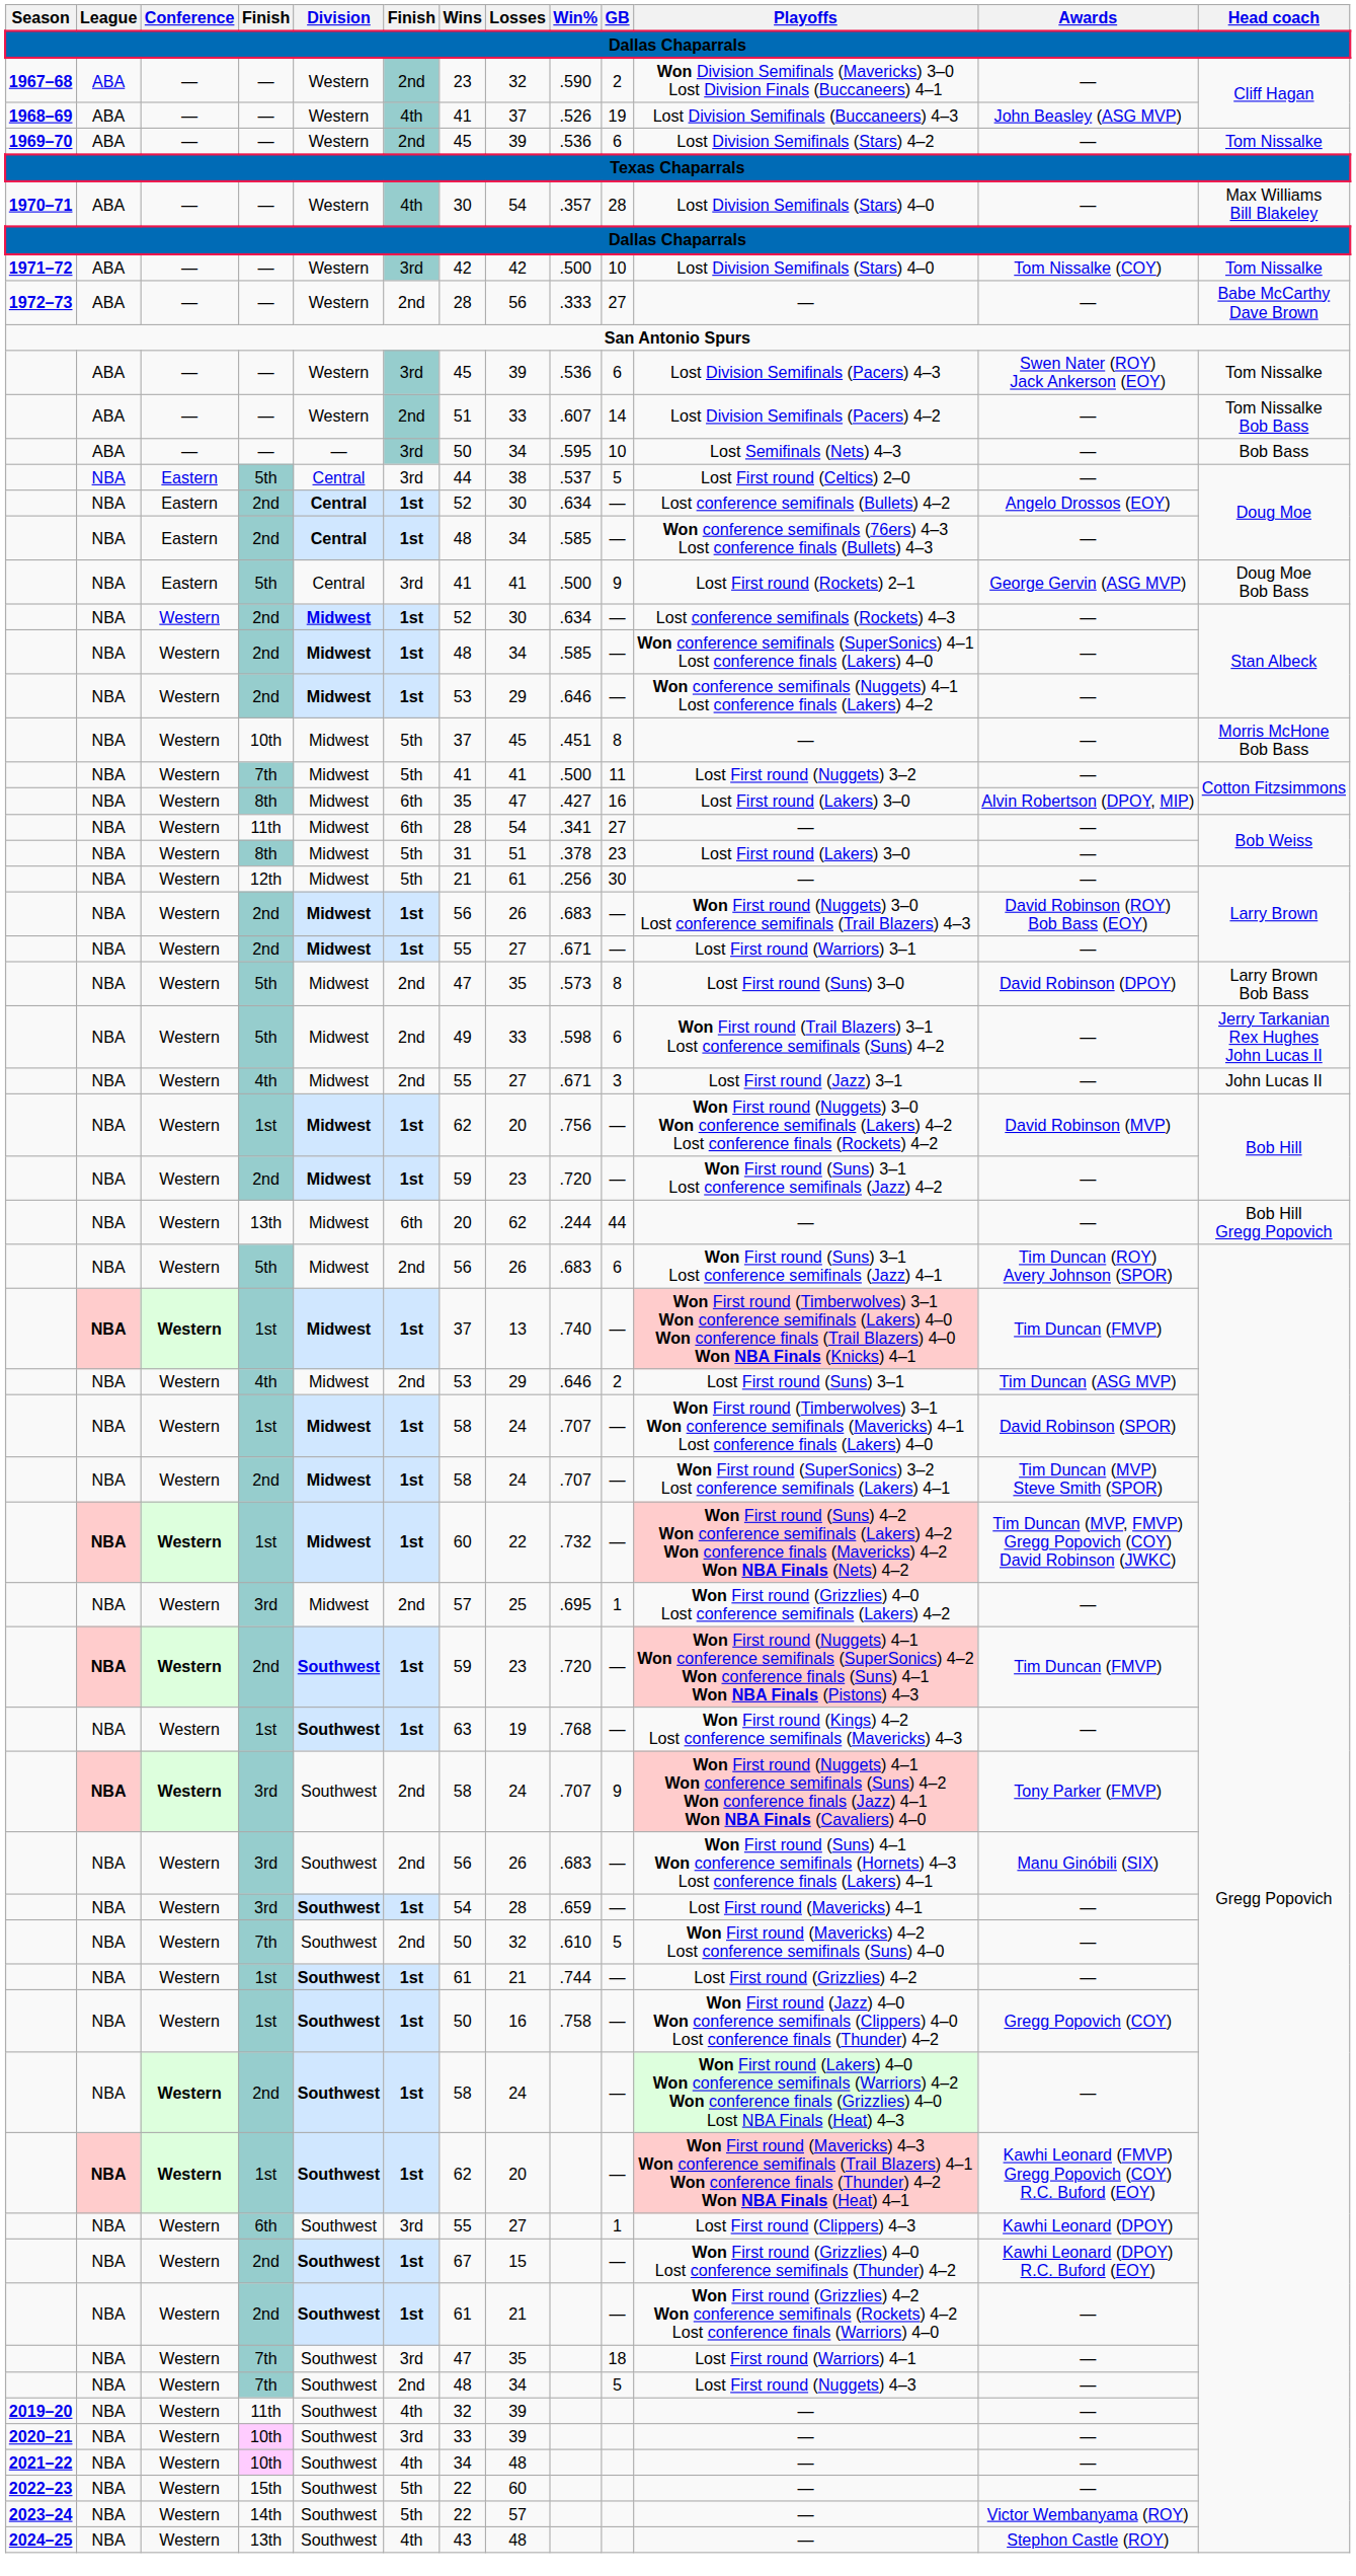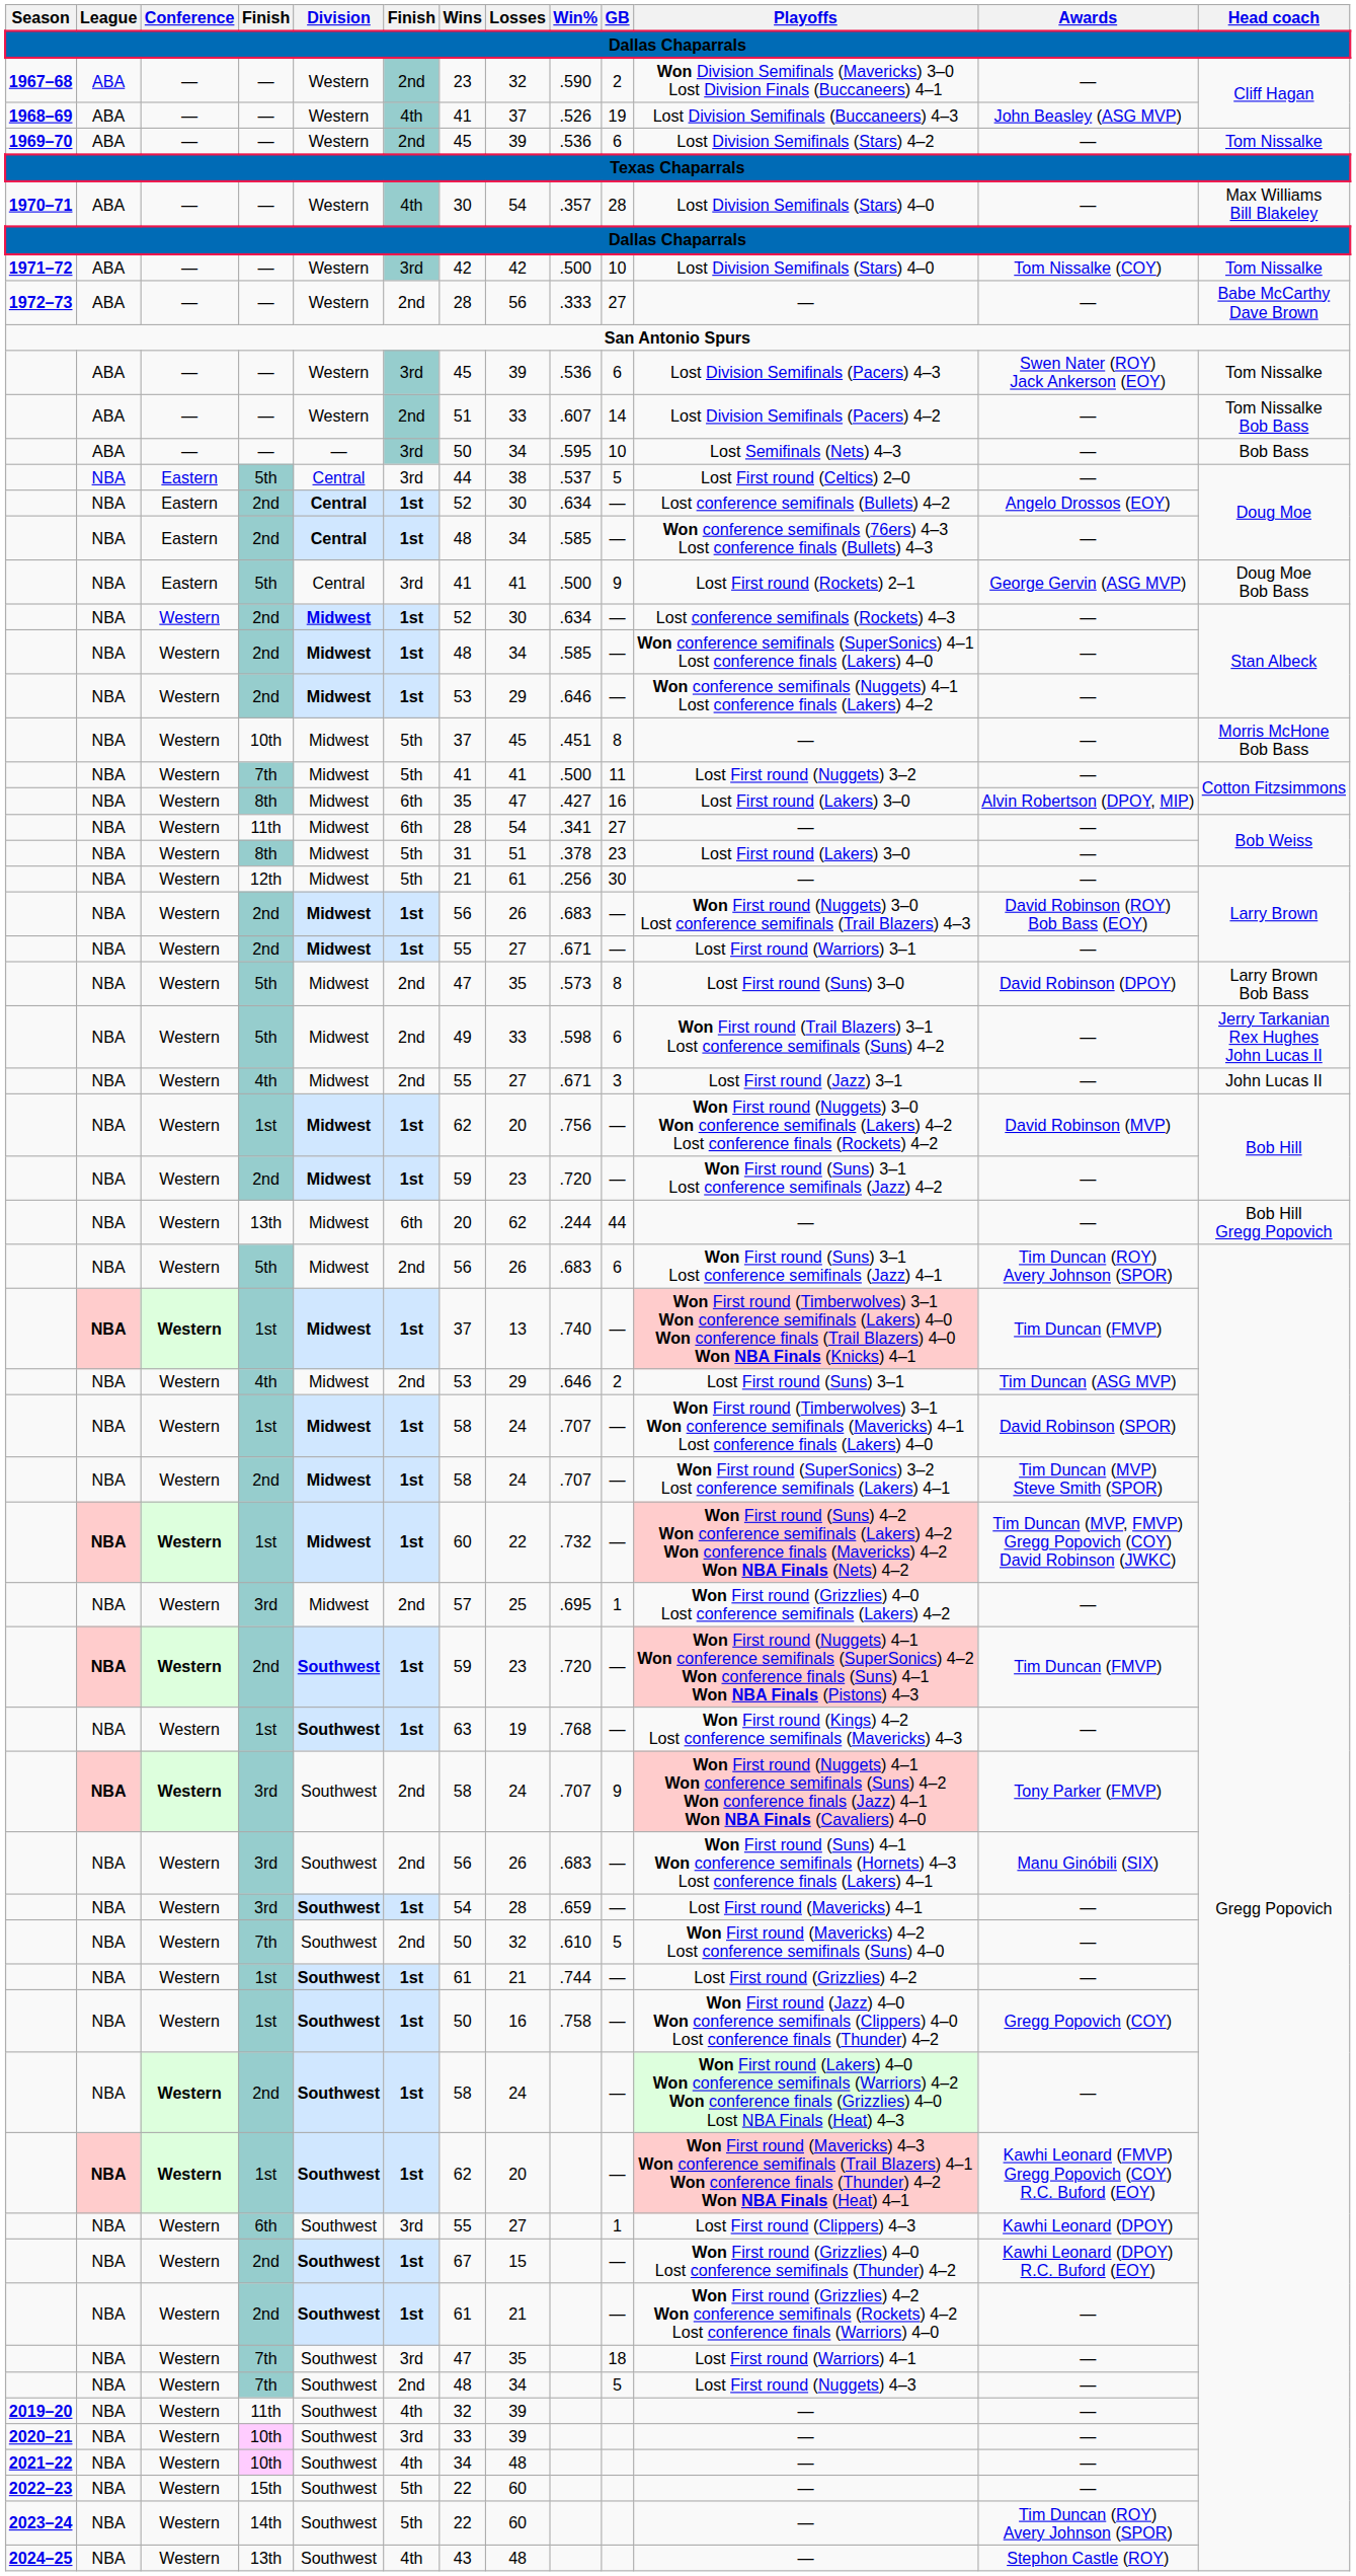14th | Losses: 57 -> 60
14th | Awards: Victor Wembanyama (ROY) -> Tim Duncan (ROY) Avery Johnson (SPOR)
